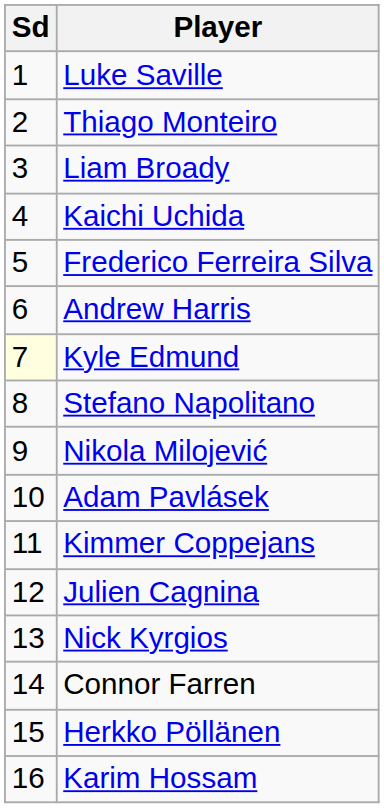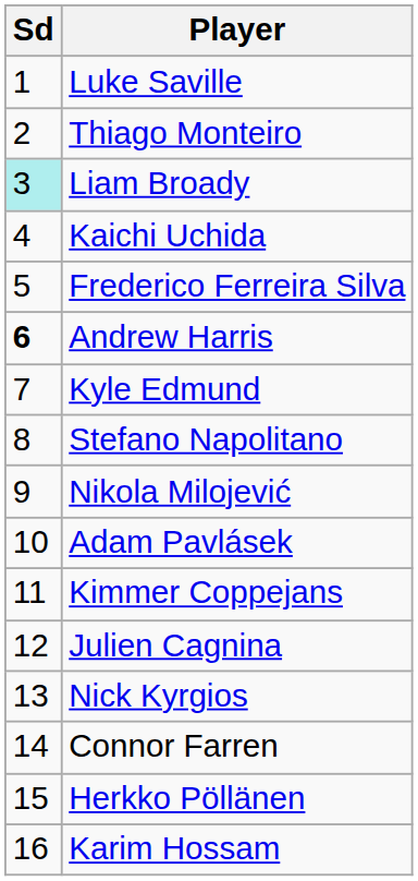Liam Broady | Sd: no background -> paleturquoise background
Andrew Harris | Sd: normal -> bold
Kyle Edmund | Sd: lightyellow background -> no background
